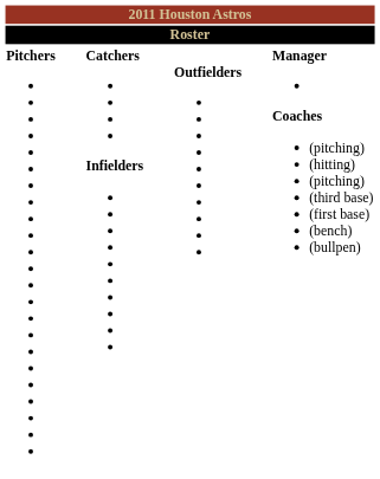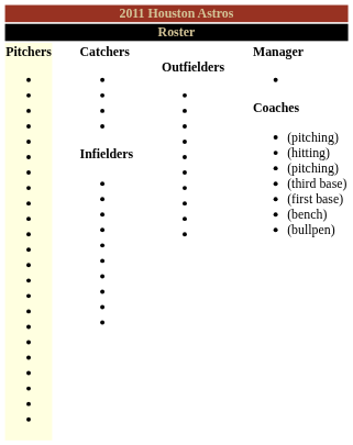Pitchers | column 1: no background -> lightyellow background
